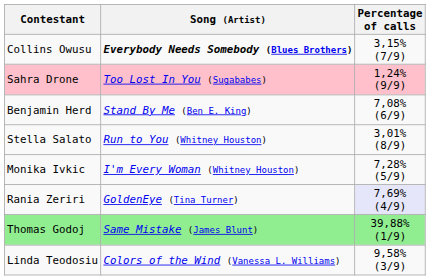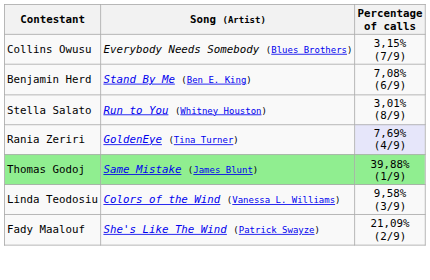Collins Owusu | Song (Artist): bold -> normal
- row: Sahra Drone | Too Lost In You (Sugababes) | 1,24% (9/9)
- row: Monika Ivkic | I'm Every Woman (Whitney Houston) | 7,28% (5/9)
+ row: Fady Maalouf | She's Like The Wind (Patrick Swayze) | 21,09% (2/9)
